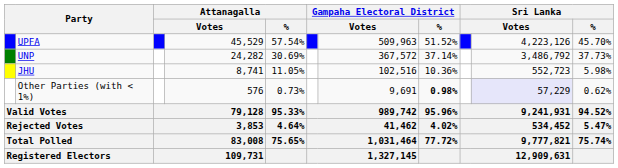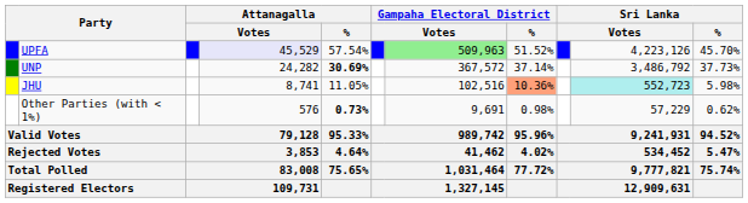UPFA | column 4: no background -> lavender background
UPFA | column 7: no background -> lightgreen background
UNP | Attanagalla / %: normal -> bold
JHU | Gampaha Electoral District / %: no background -> lightsalmon background
JHU | column 10: no background -> paleturquoise background
Other Parties (with < 1%) | Attanagalla / %: normal -> bold
Other Parties (with < 1%) | Gampaha Electoral District / %: bold -> normal
Other Parties (with < 1%) | column 10: lavender background -> no background
